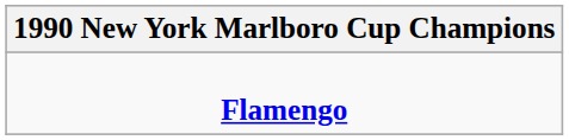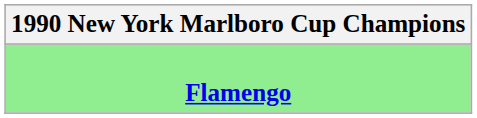row 2 | column 1: no background -> lightgreen background
